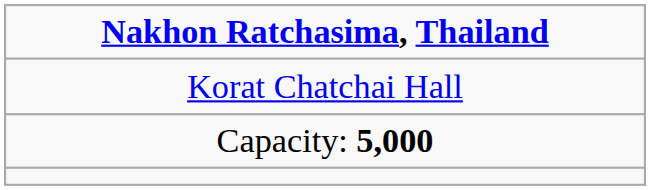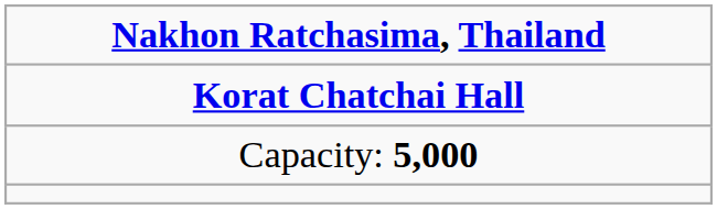row 2 | column 1: normal -> bold
